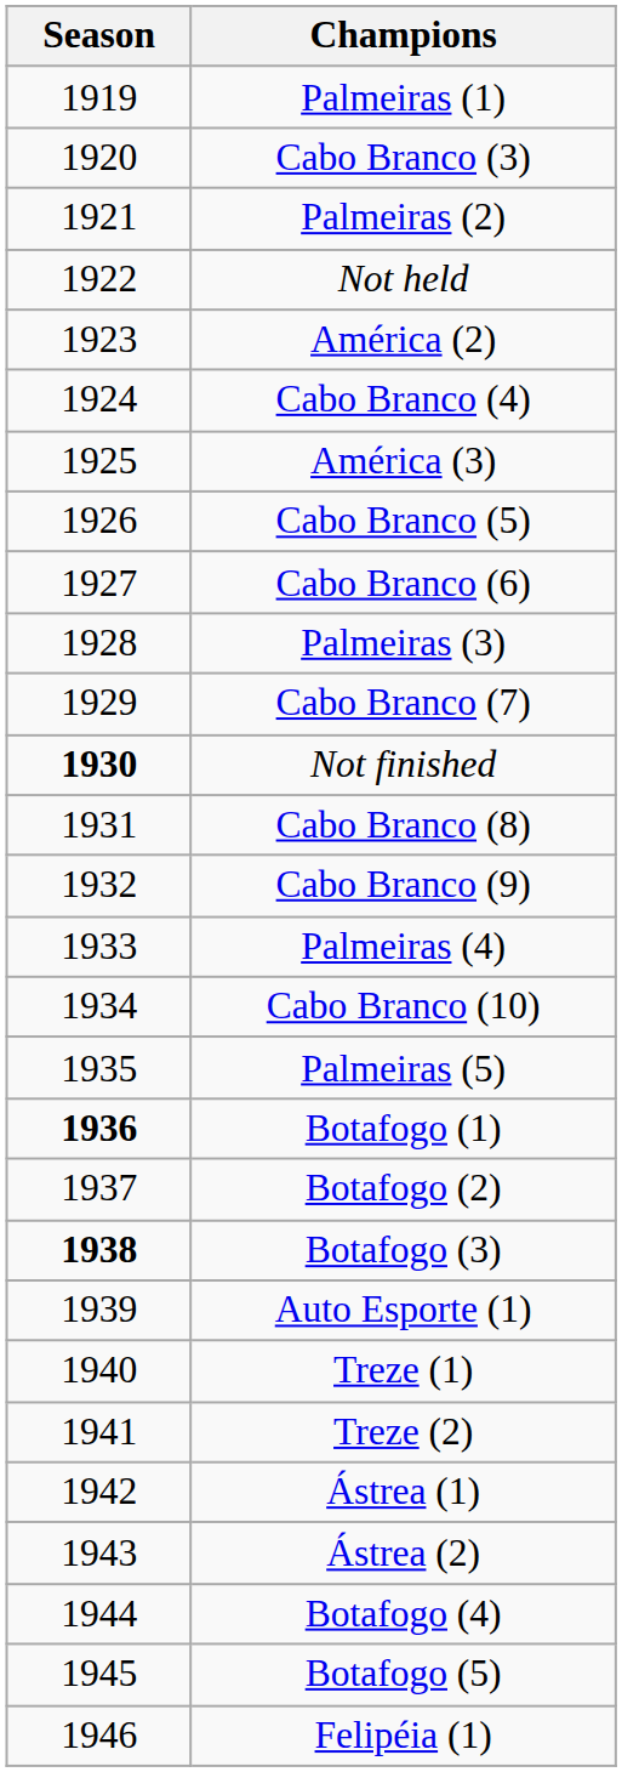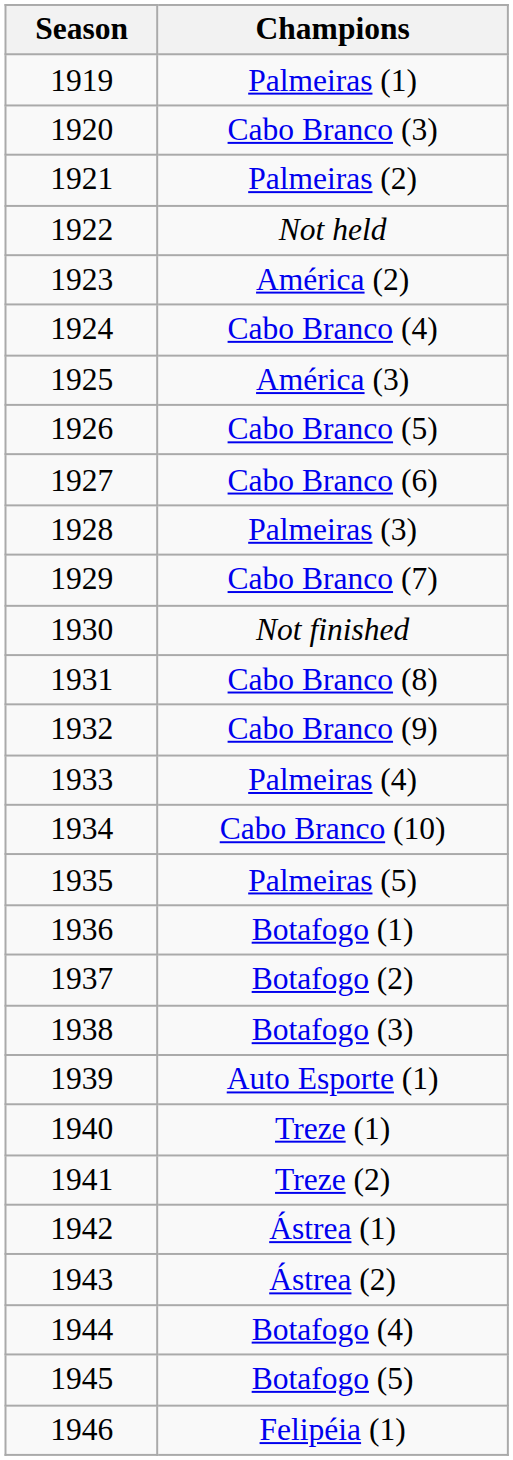Not finished | Season: bold -> normal
Botafogo (1) | Season: bold -> normal
Botafogo (3) | Season: bold -> normal
